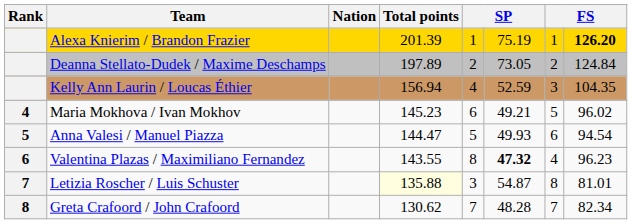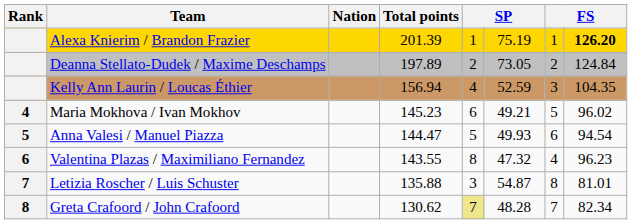Valentina Plazas / Maximiliano Fernandez | column 6: bold -> normal
Letizia Roscher / Luis Schuster | Total points: lightyellow background -> no background
Greta Crafoord / John Crafoord | column 5: no background -> khaki background
